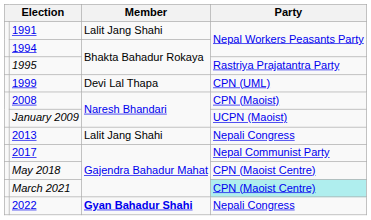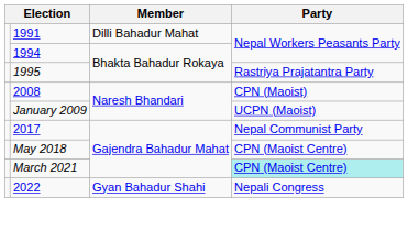1991 | Member: Lalit Jang Shahi -> Dilli Bahadur Mahat
- row: 1999 | Devi Lal Thapa | CPN (UML)
- row: 2013 | Lalit Jang Shahi | Nepali Congress
2022 | Member: bold -> normal
